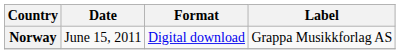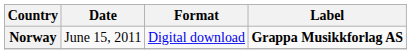Norway | Label: normal -> bold
